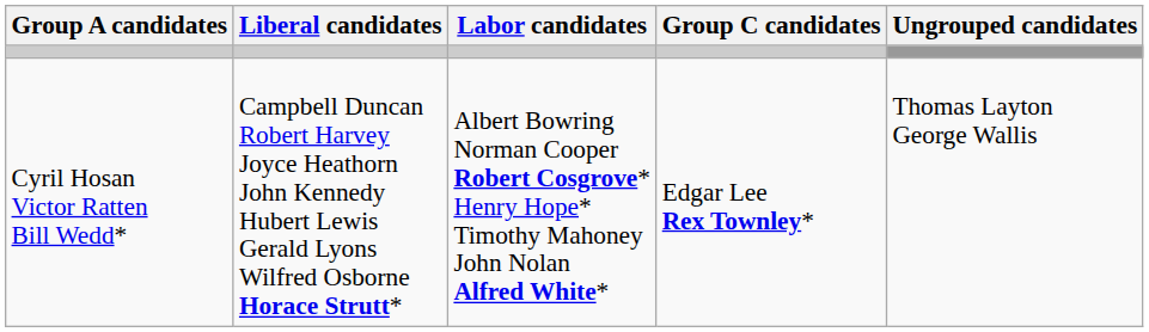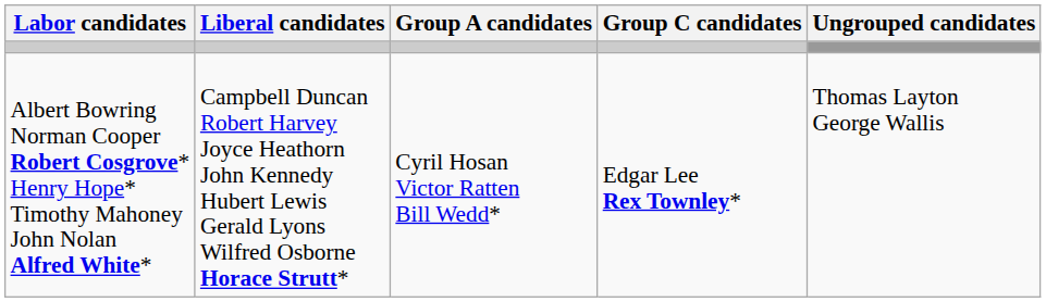columns swapped: Labor candidates <-> Group A candidates
